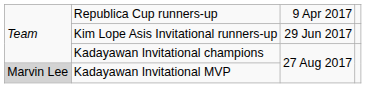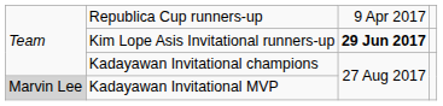Kim Lope Asis Invitational runners-up | column 3: normal -> bold
